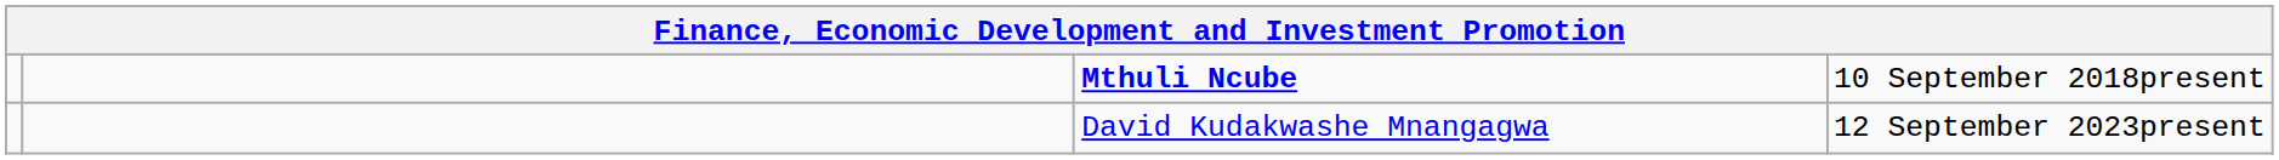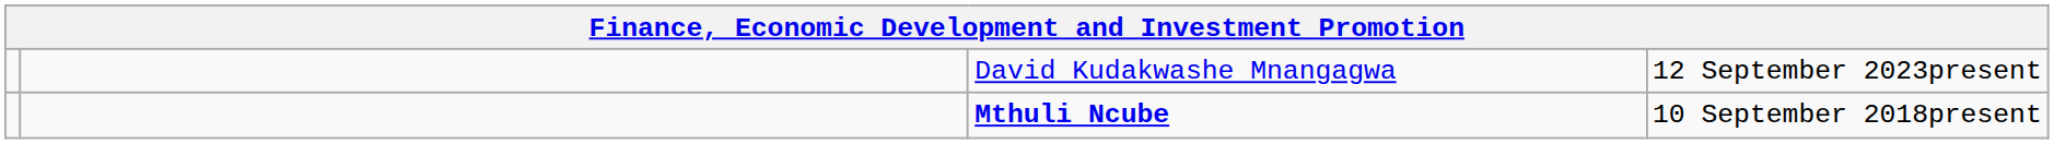rows swapped: Mthuli Ncube <-> David Kudakwashe Mnangagwa
